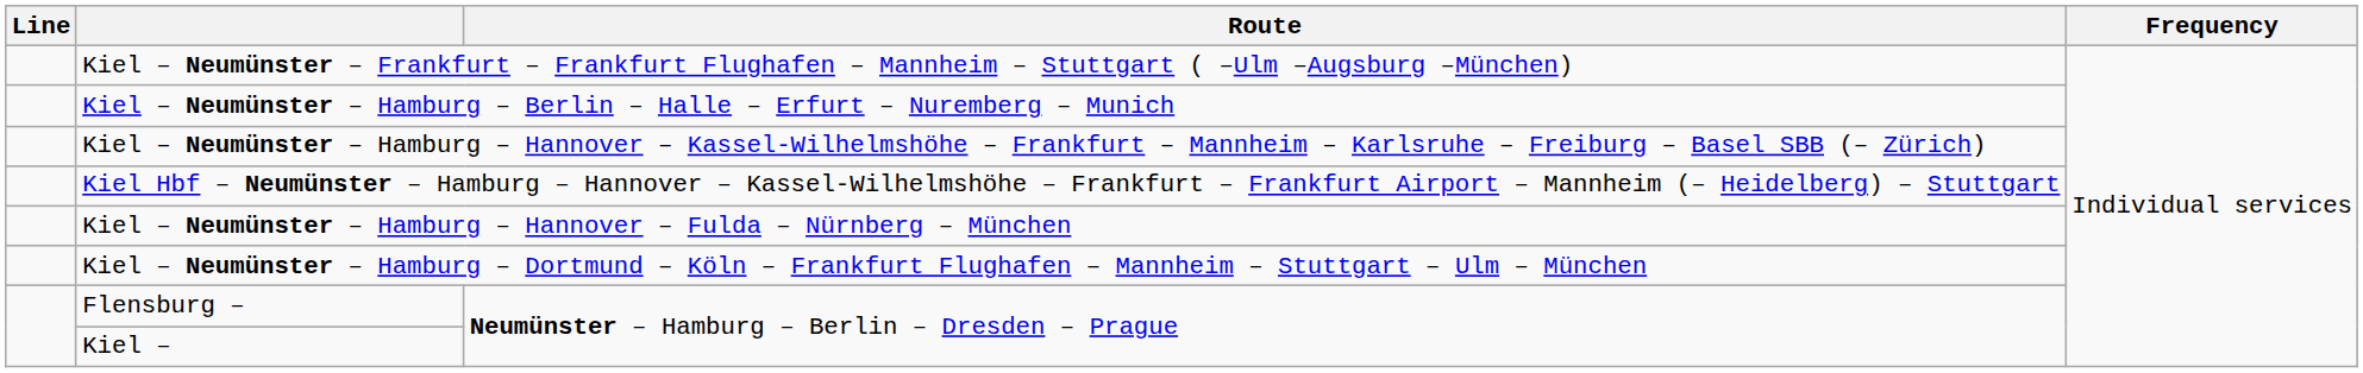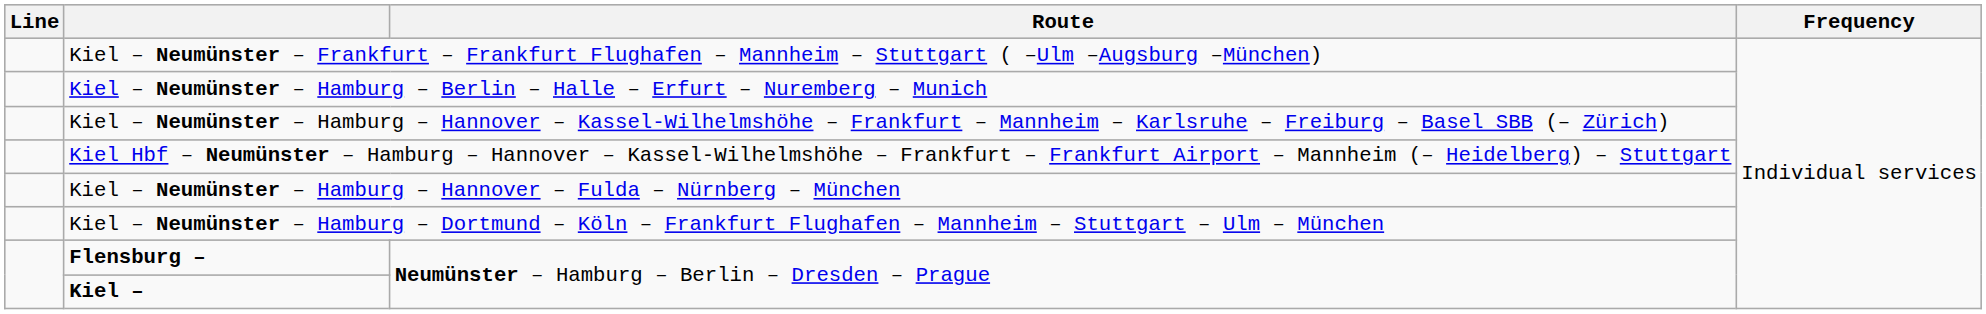Flensburg – | column 2: normal -> bold
Kiel – | column 2: normal -> bold
